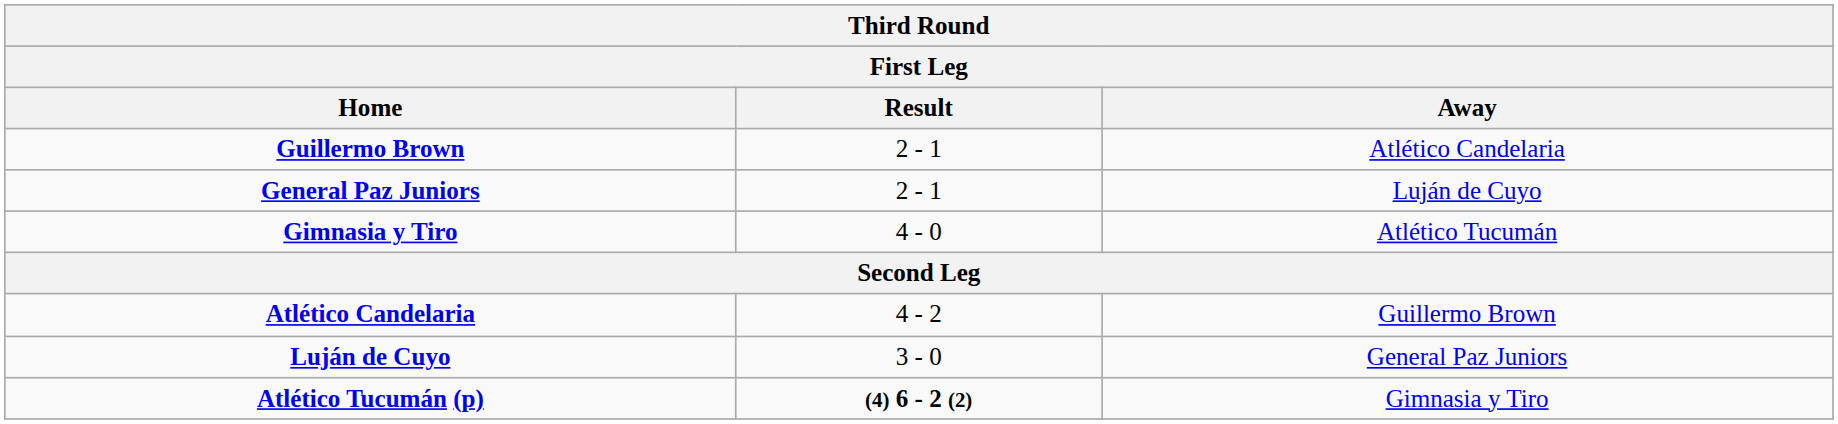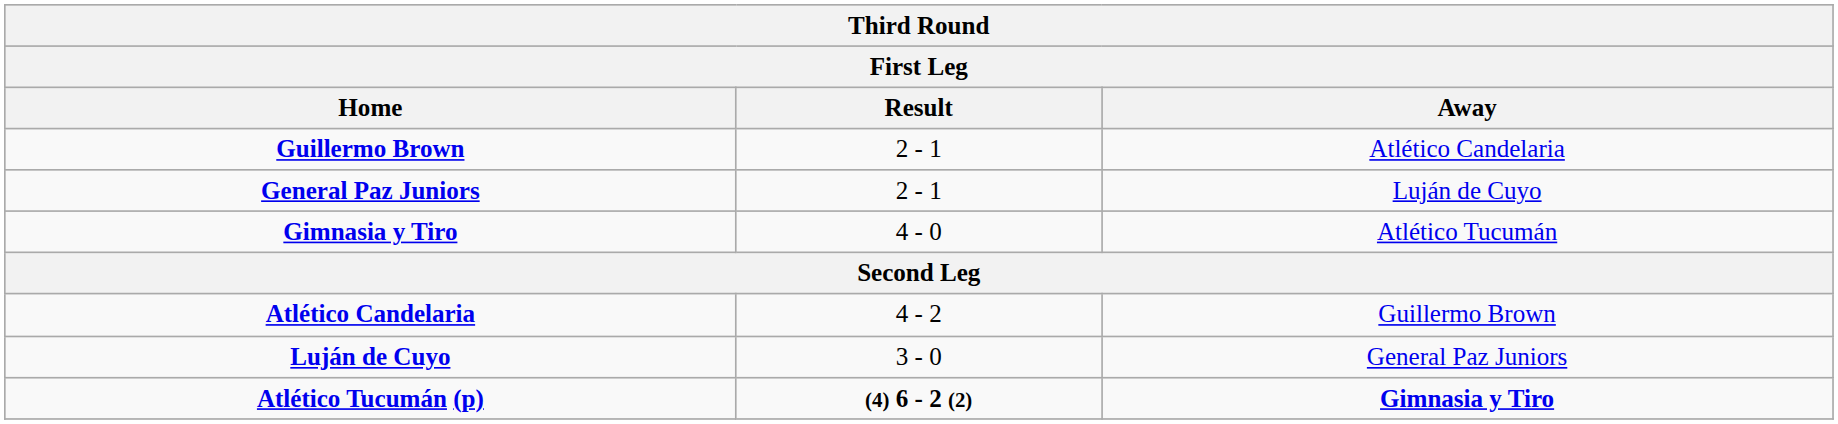Atlético Tucumán (p) | Away: normal -> bold
